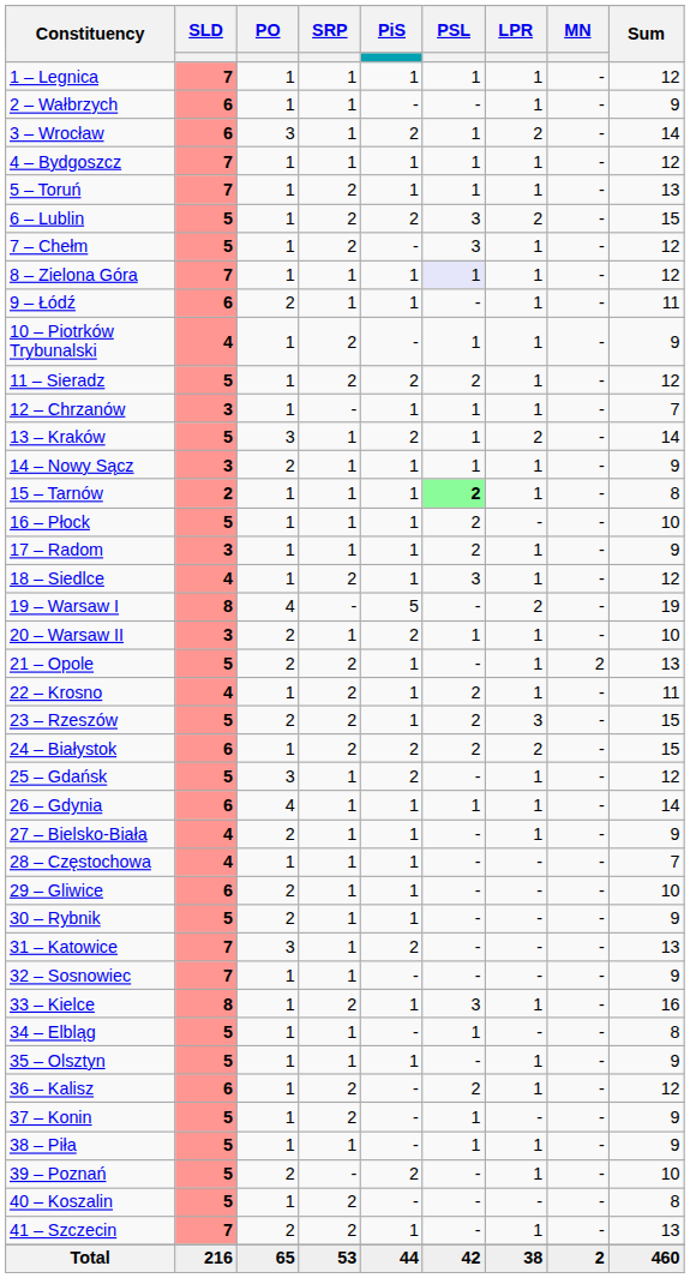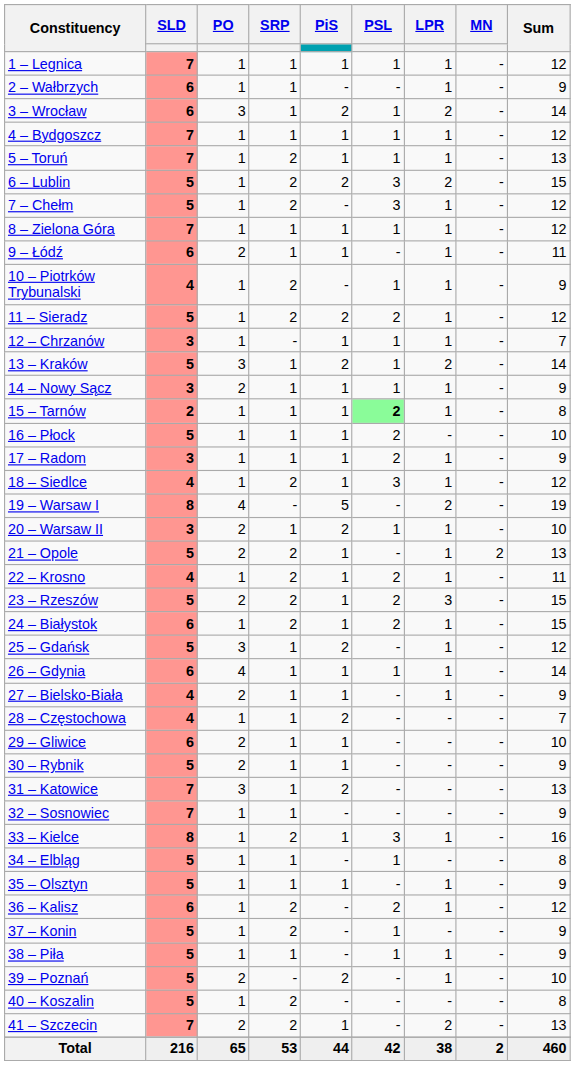8 – Zielona Góra | PSL: lavender background -> no background
24 – Białystok | PiS: 2 -> 1
24 – Białystok | LPR: 2 -> 1
28 – Częstochowa | PiS: 1 -> 2
41 – Szczecin | LPR: 1 -> 2
